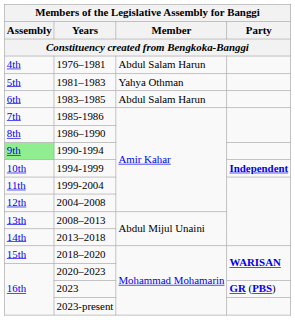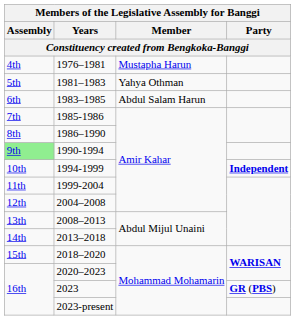1976–1981 | Member: Abdul Salam Harun -> Mustapha Harun
